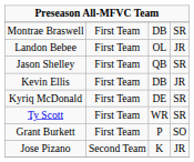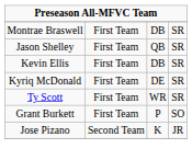- row: Landon Bebee | First Team | OL | JR
Kevin Ellis | column 4: JR -> SR
